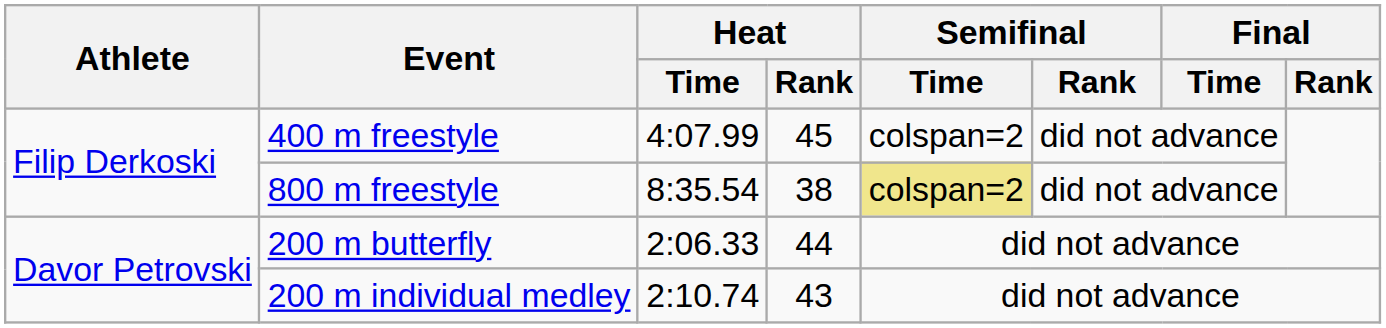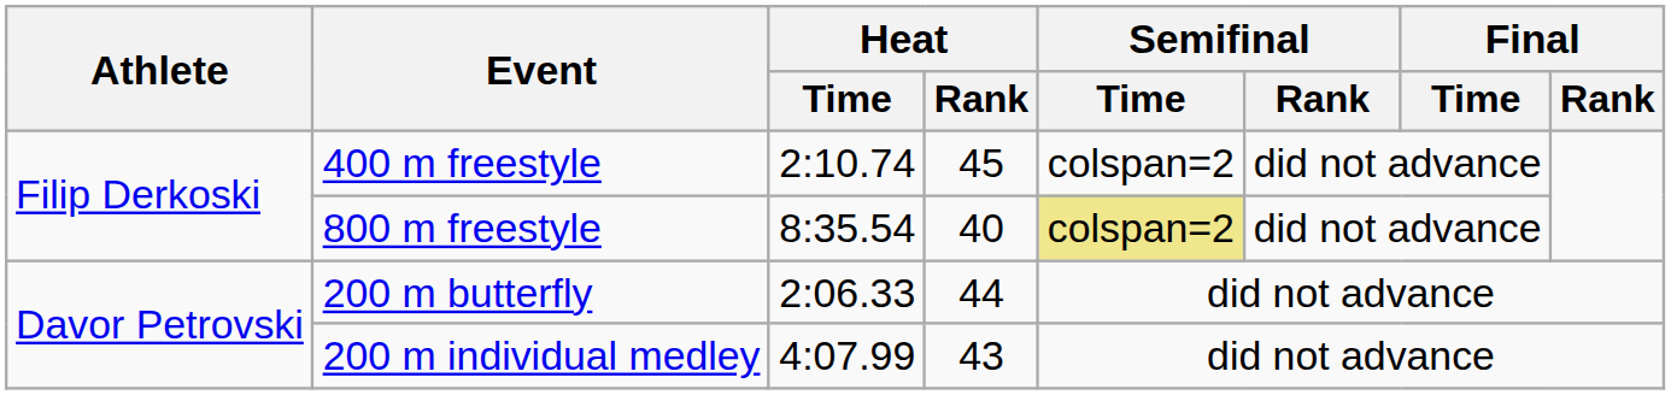400 m freestyle | Heat / Time: 4:07.99 -> 2:10.74
800 m freestyle | Heat / Rank: 38 -> 40
200 m individual medley | Heat / Time: 2:10.74 -> 4:07.99
